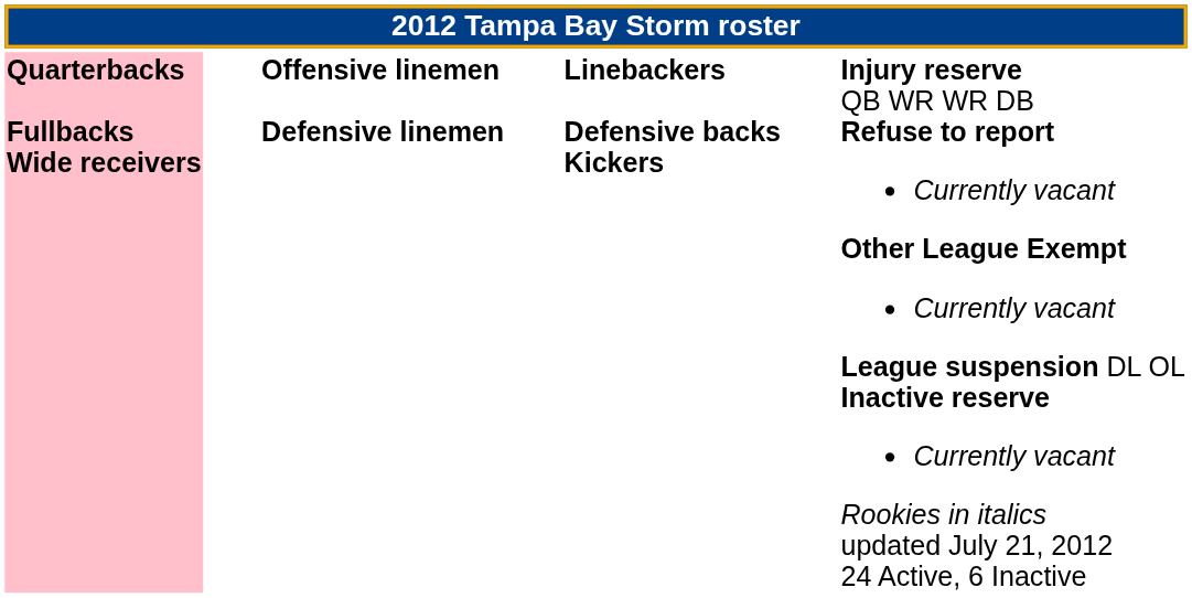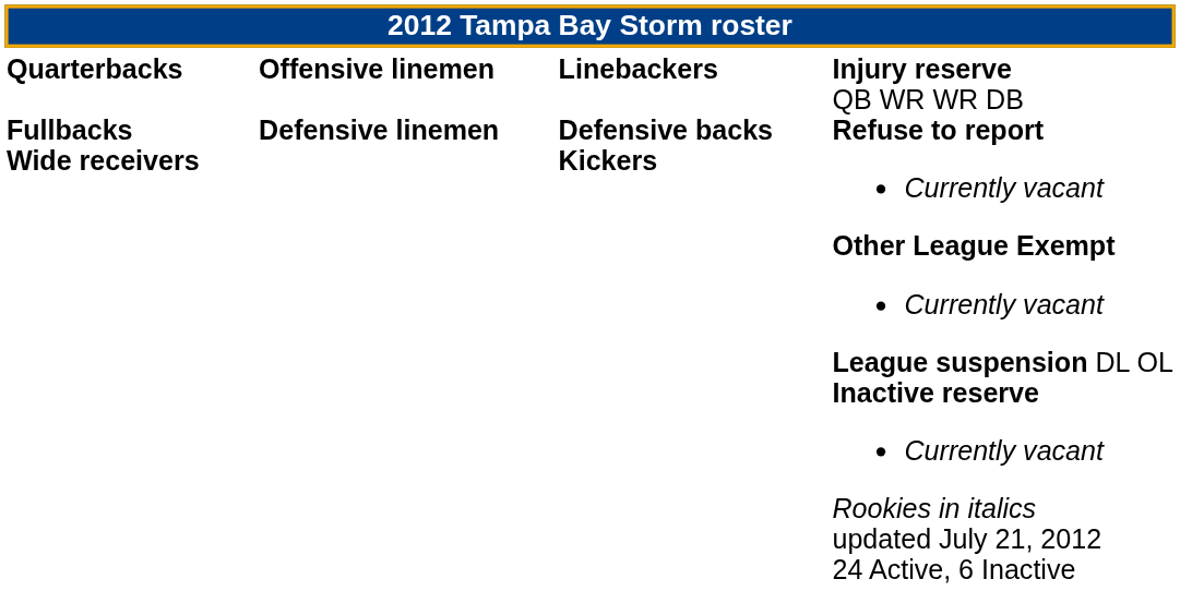Quarterbacks Fullbacks Wide receivers | column 1: pink background -> no background
